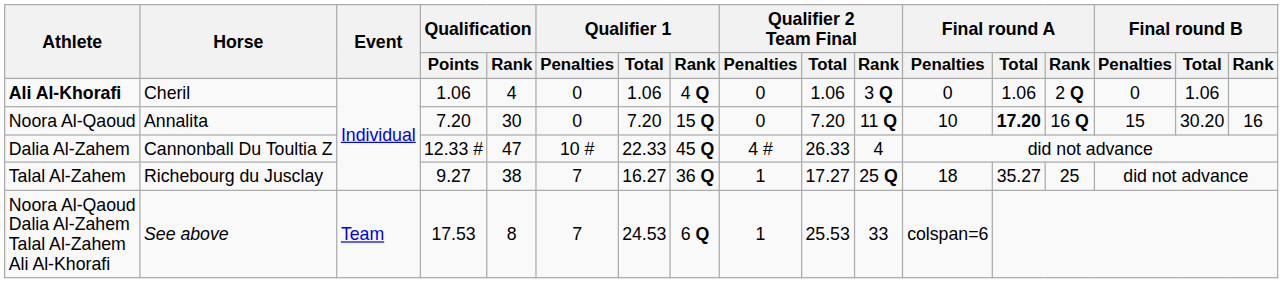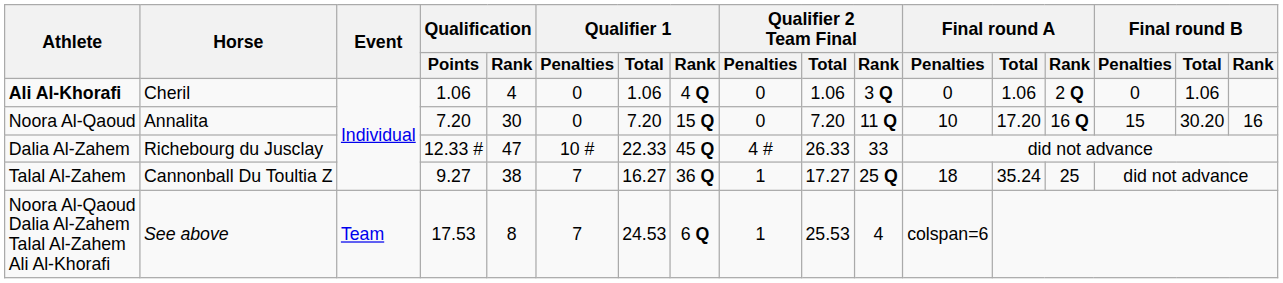Noora Al-Qaoud | Final round A / Total: bold -> normal
Dalia Al-Zahem | Horse: Cannonball Du Toultia Z -> Richebourg du Jusclay
Dalia Al-Zahem | Qualifier 2 Team Final / Rank: 4 -> 33
Talal Al-Zahem | Horse: Richebourg du Jusclay -> Cannonball Du Toultia Z
Talal Al-Zahem | Final round A / Total: 35.27 -> 35.24
Noora Al-Qaoud Dalia Al-Zahem Talal Al-Zahem Ali Al-Khorafi | Qualifier 2 Team Final / Rank: 33 -> 4
